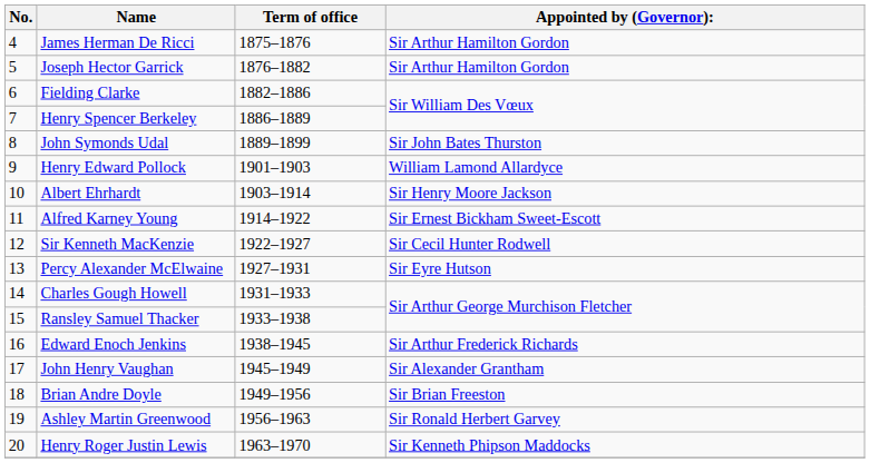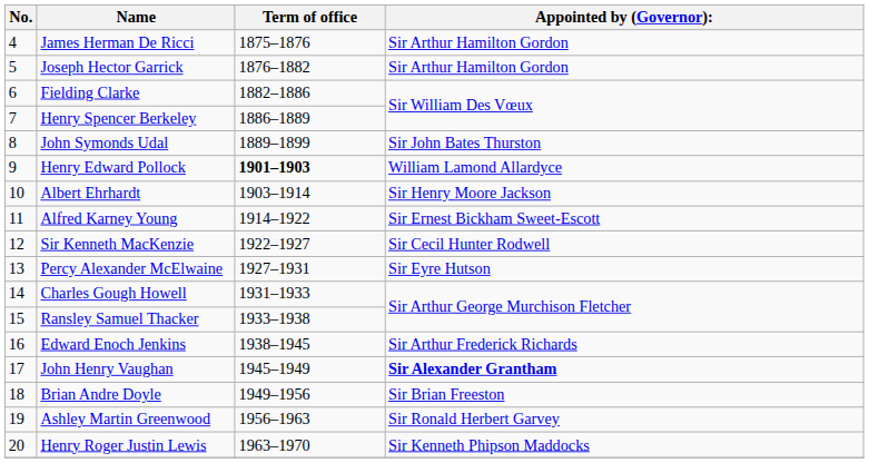Henry Edward Pollock | Term of office: normal -> bold
John Henry Vaughan | Appointed by (Governor):: normal -> bold
